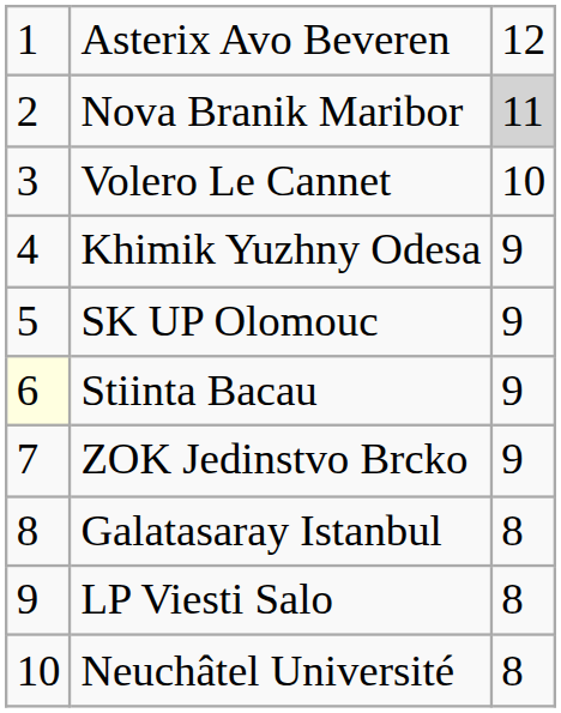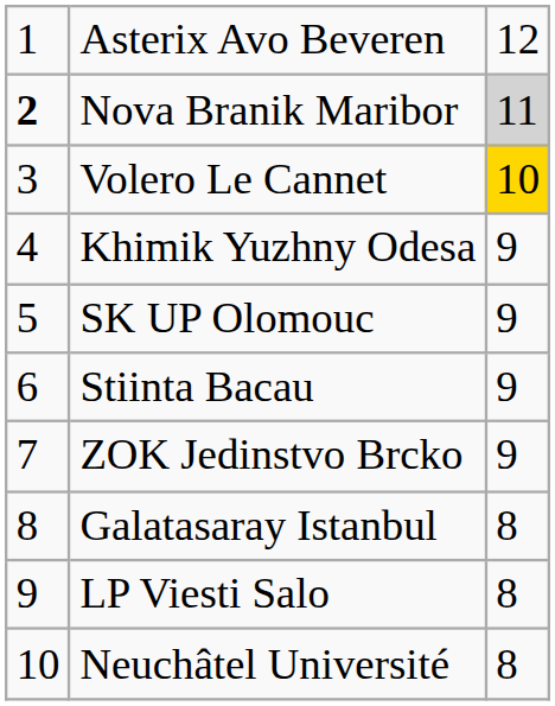Nova Branik Maribor | column 1: normal -> bold
Volero Le Cannet | column 3: no background -> gold background
Stiinta Bacau | column 1: lightyellow background -> no background
